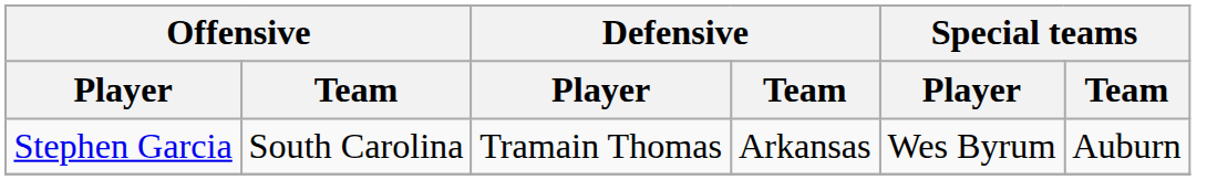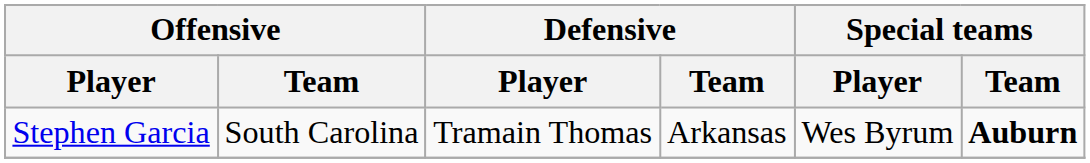Stephen Garcia | Special teams / Team: normal -> bold
